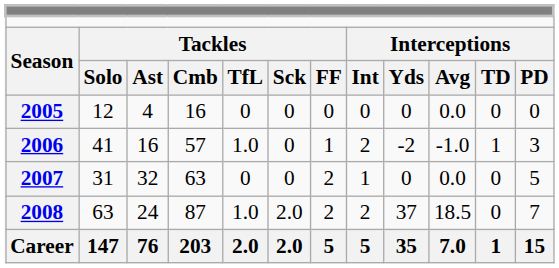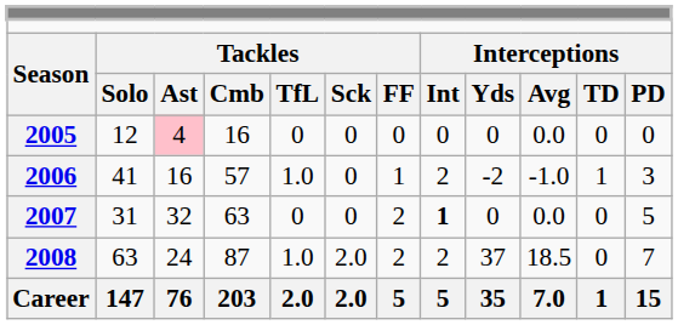2005 | column 3: no background -> pink background
2007 | column 8: normal -> bold
